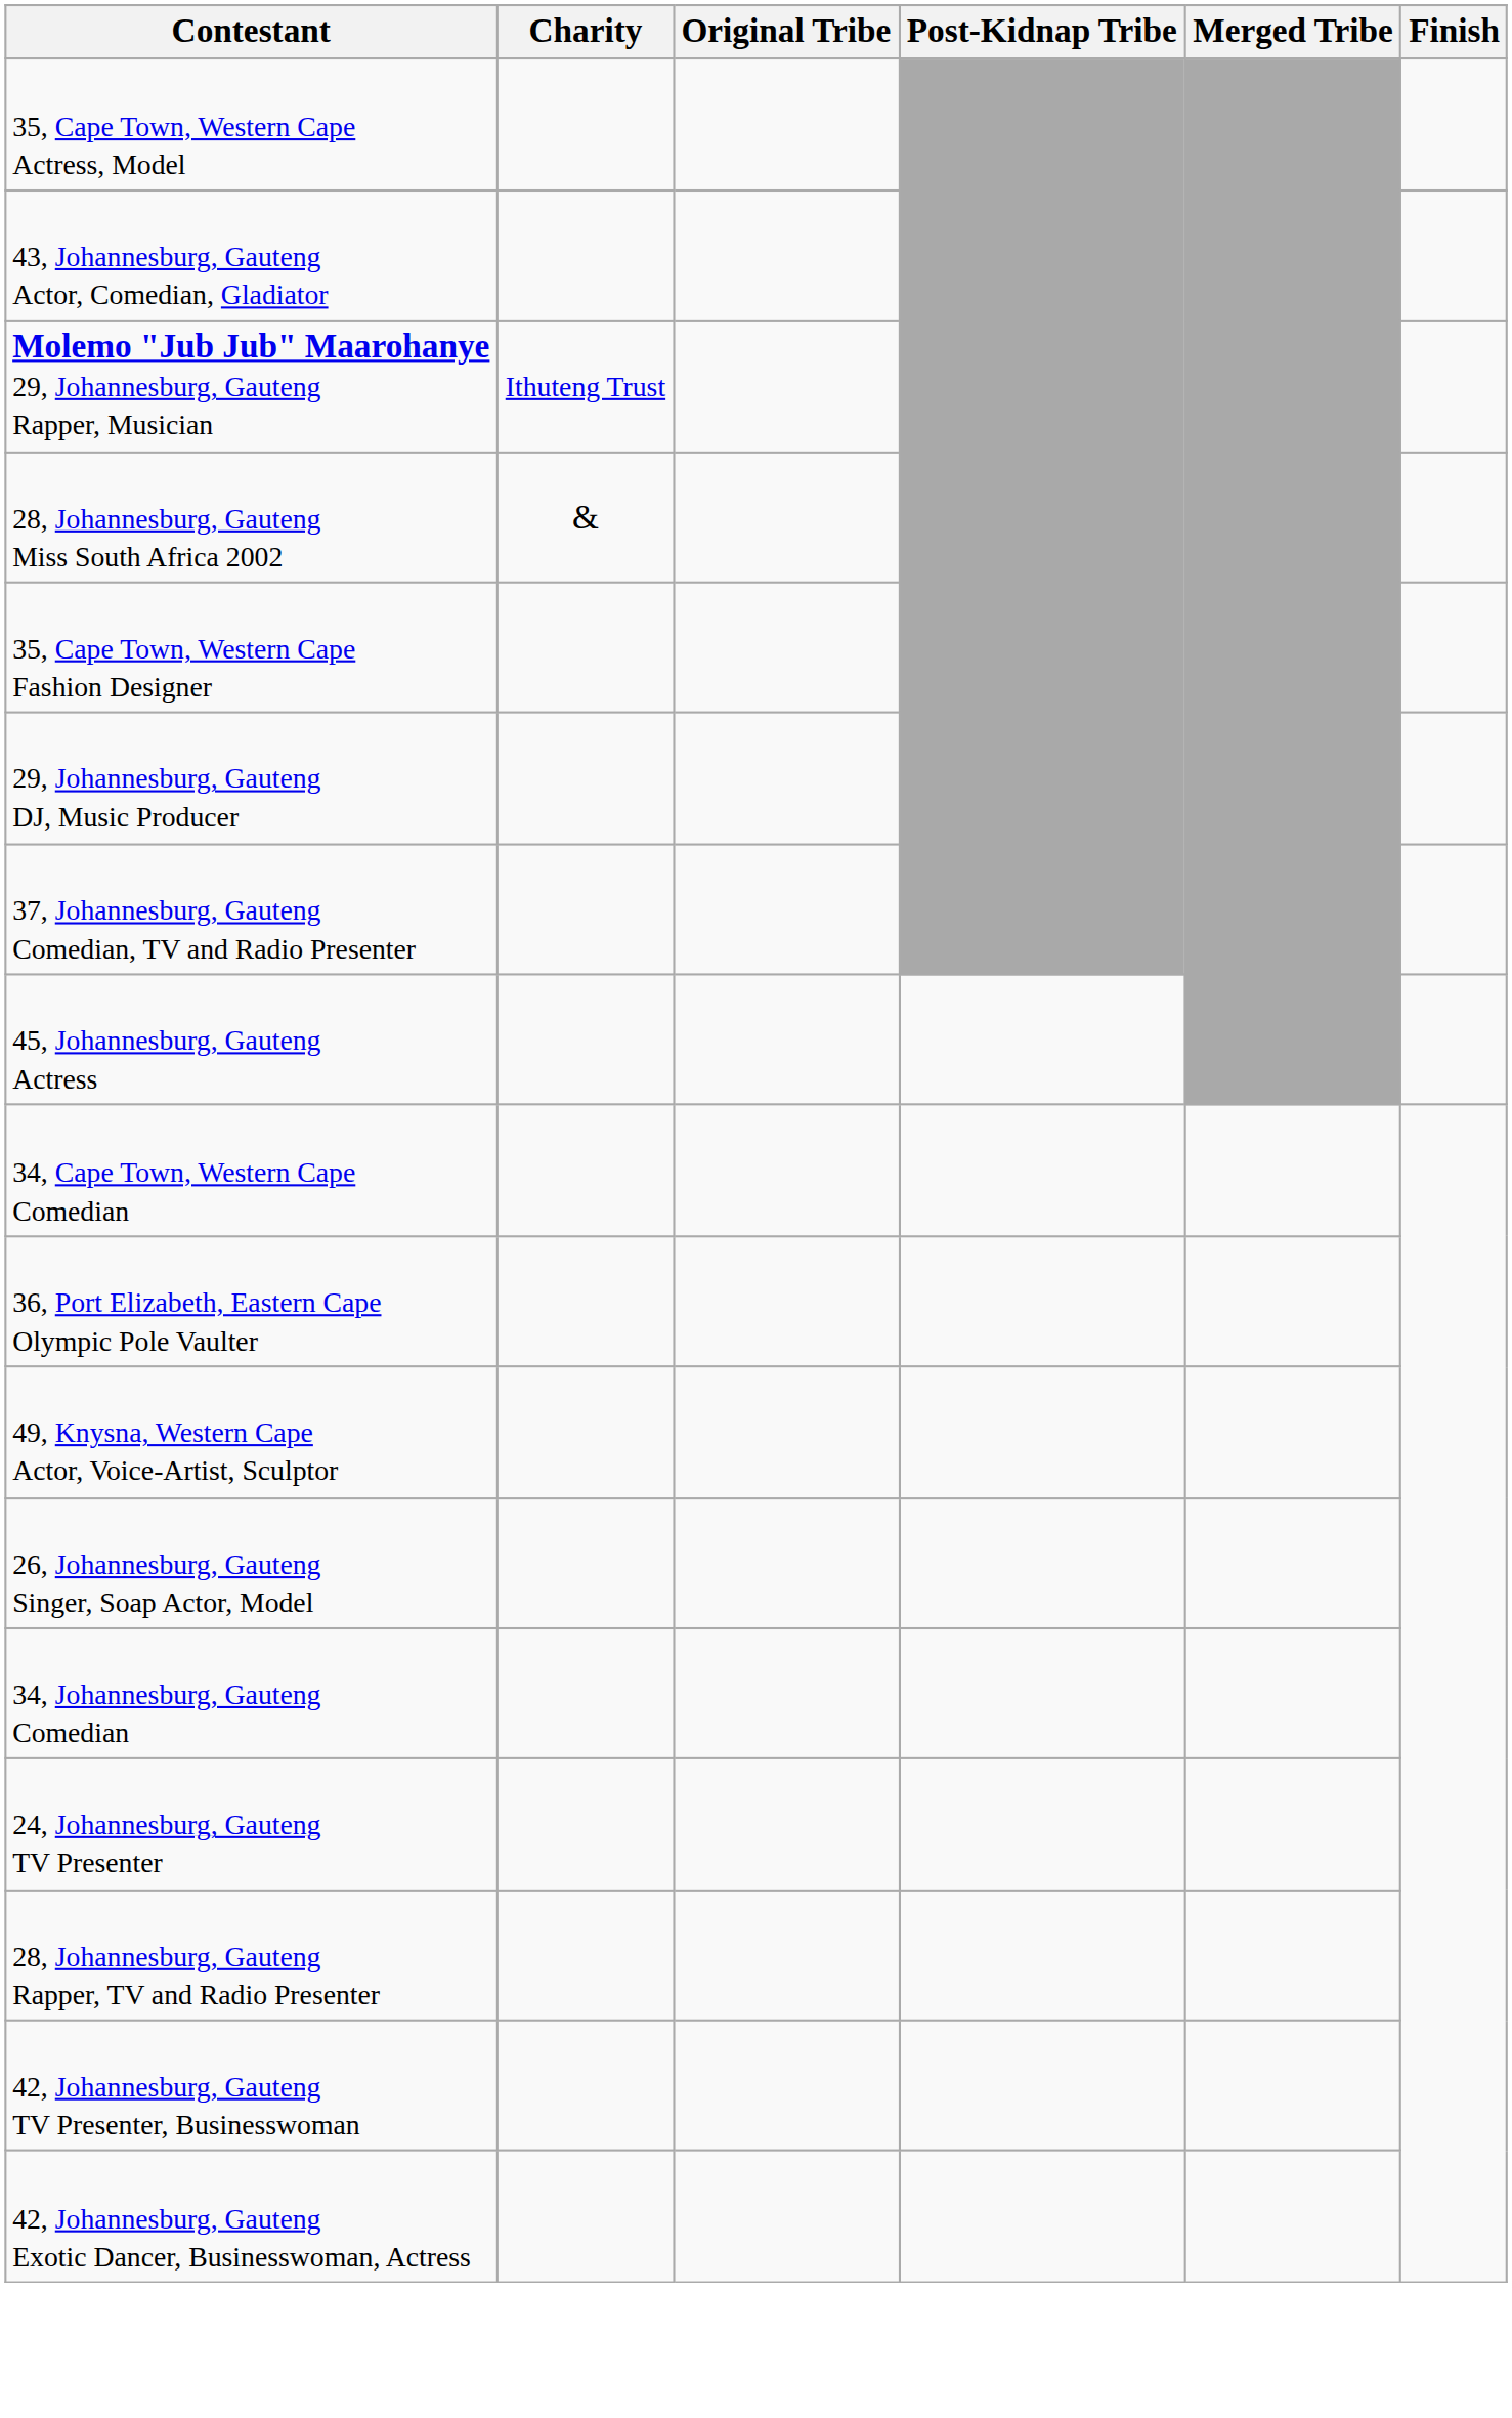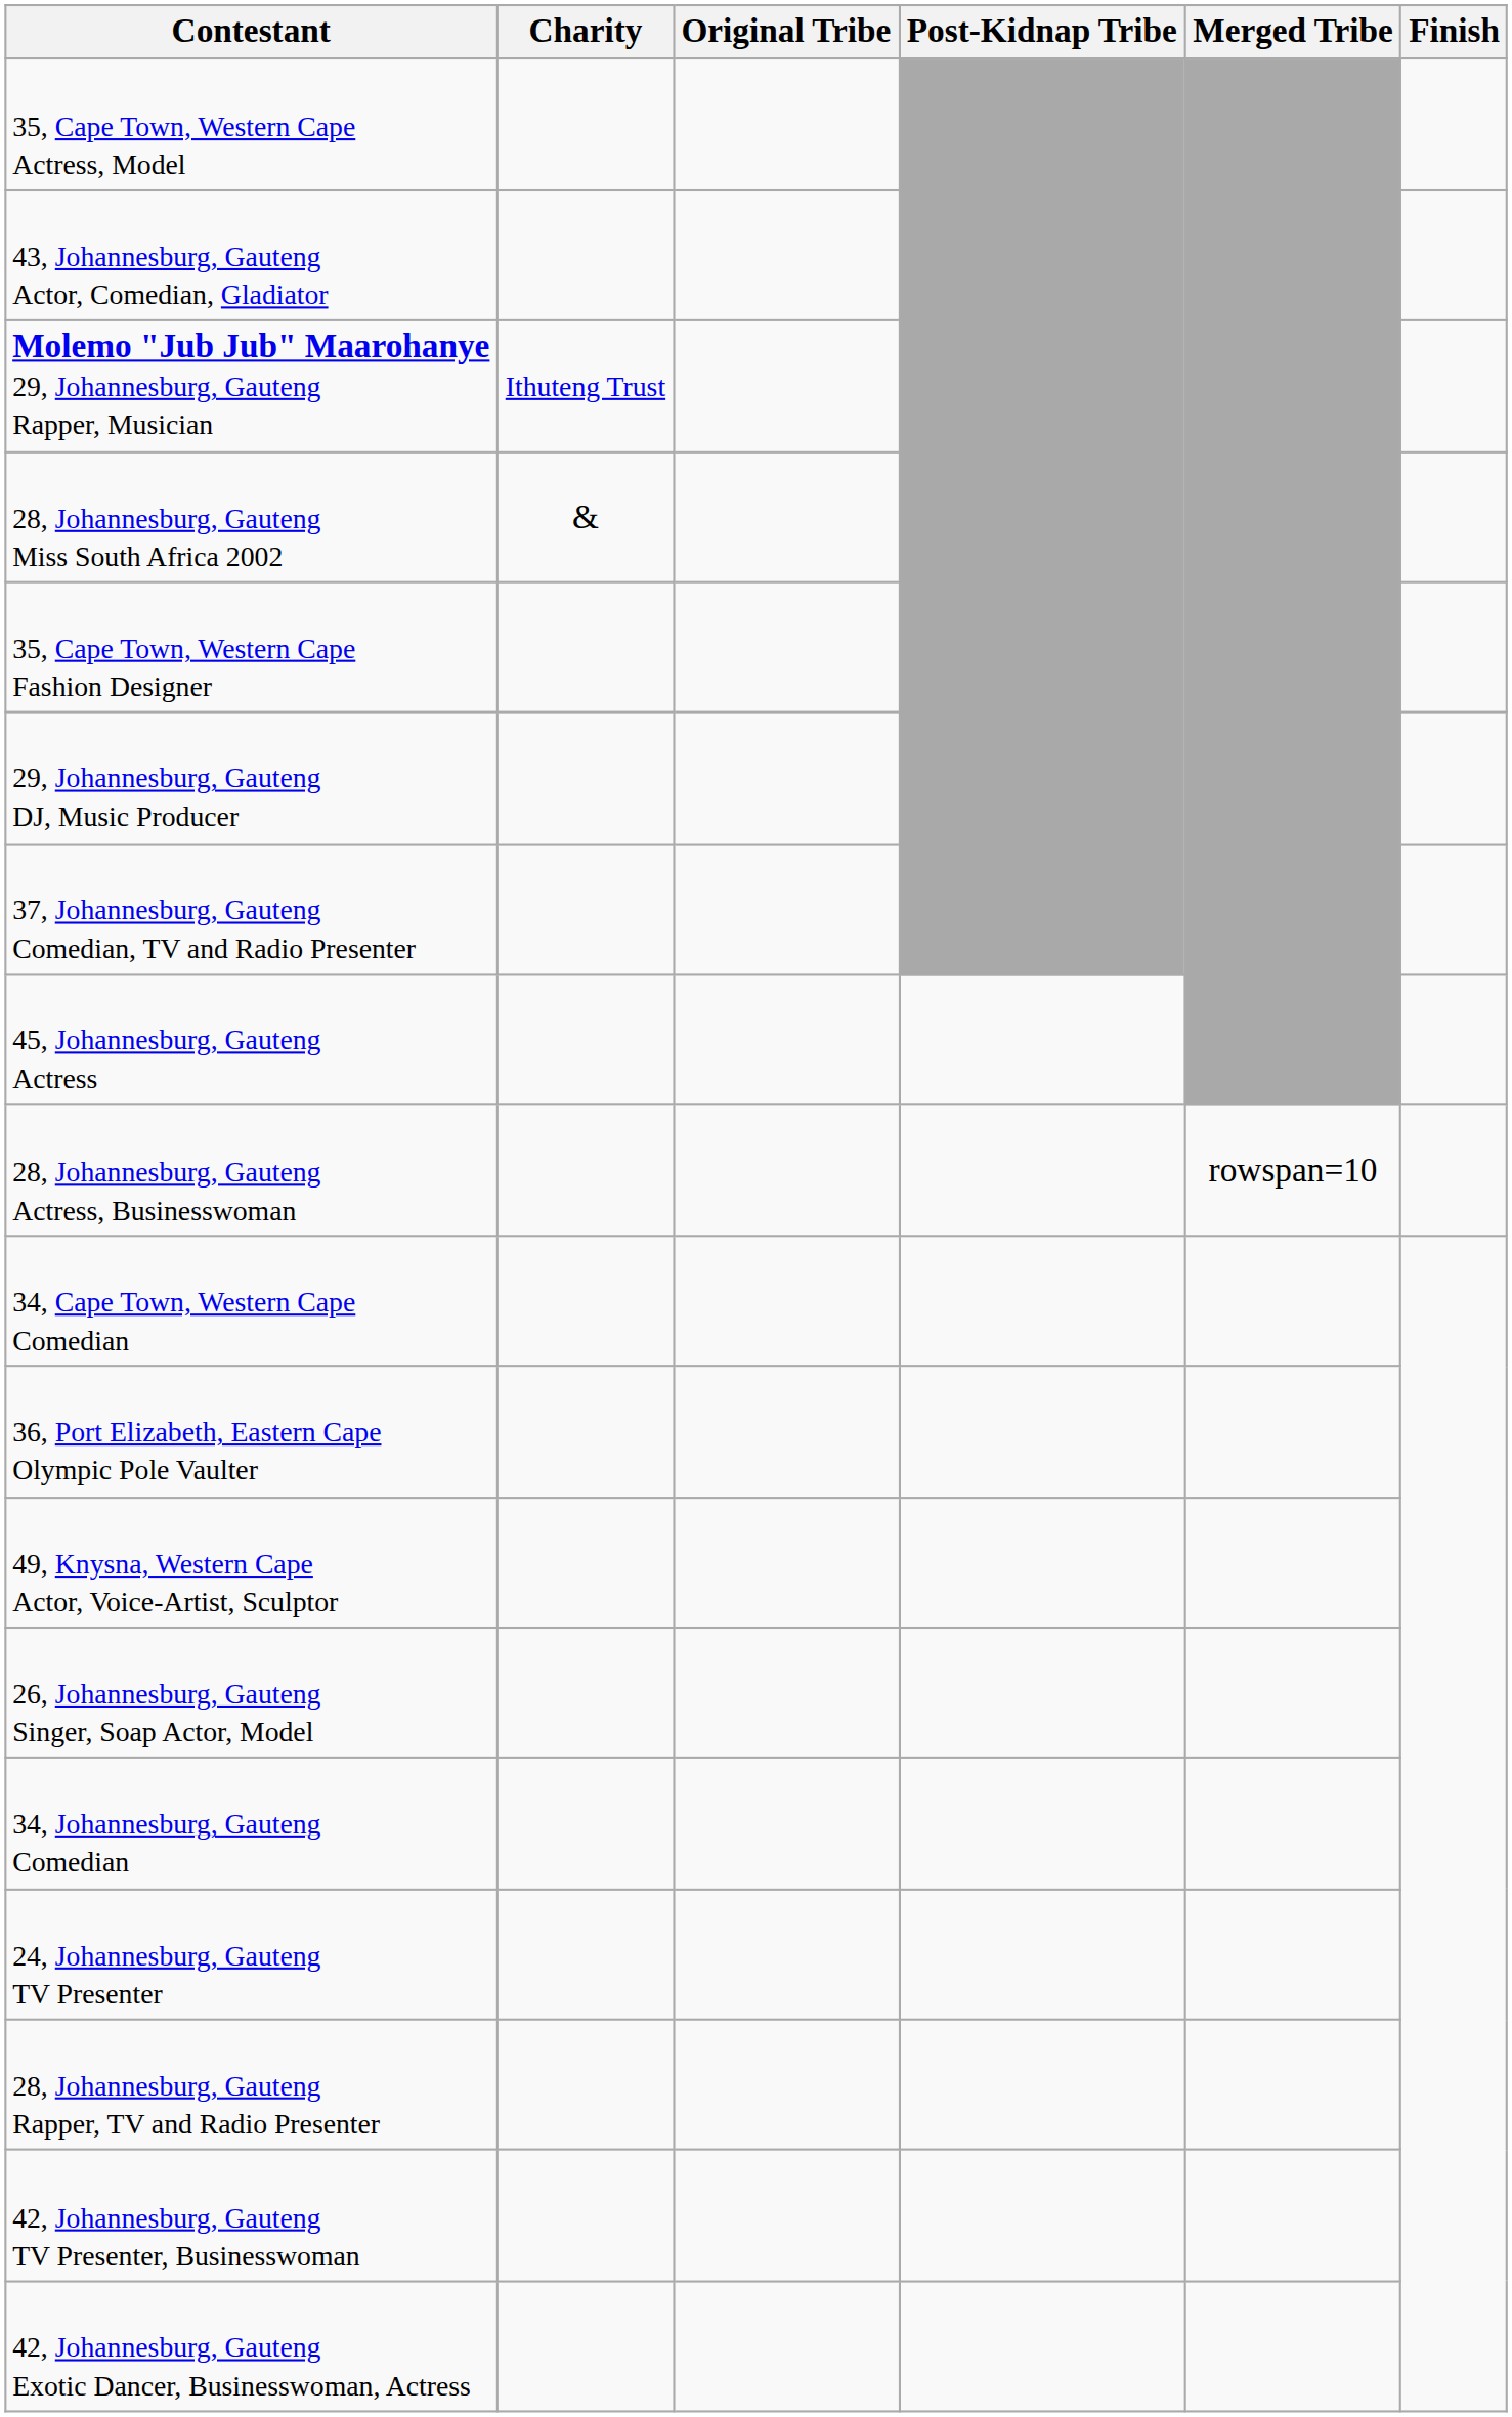+ row: 28, Johannesburg, Gauteng Actress, Businesswoman | rowspan=10
